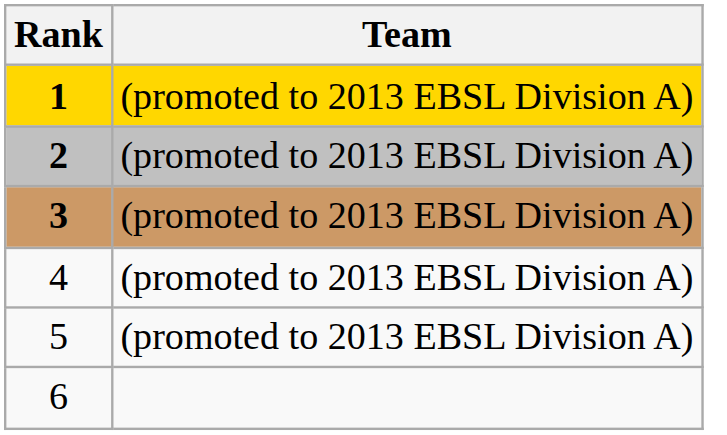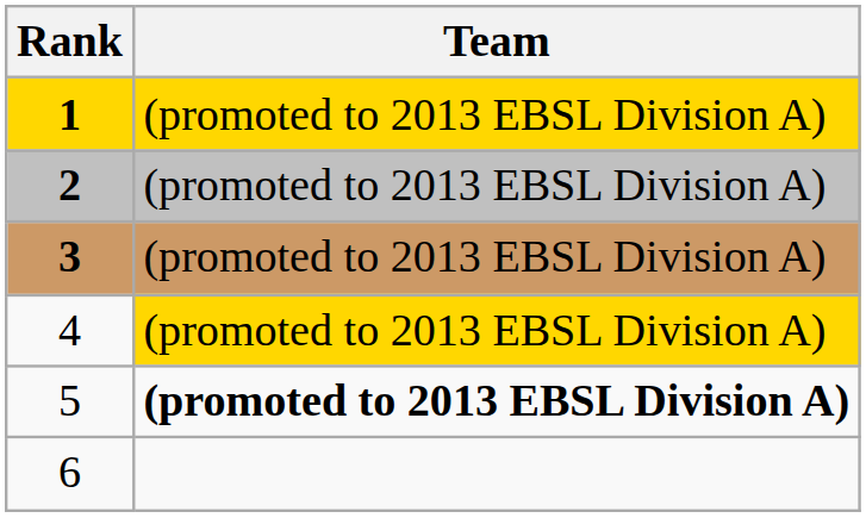4 | Team: no background -> gold background
5 | Team: normal -> bold
